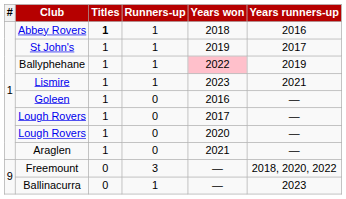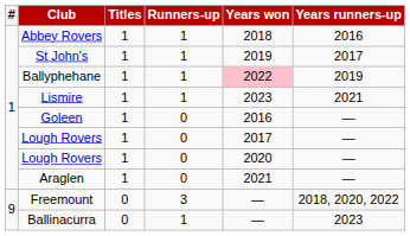Abbey Rovers | Titles: bold -> normal
